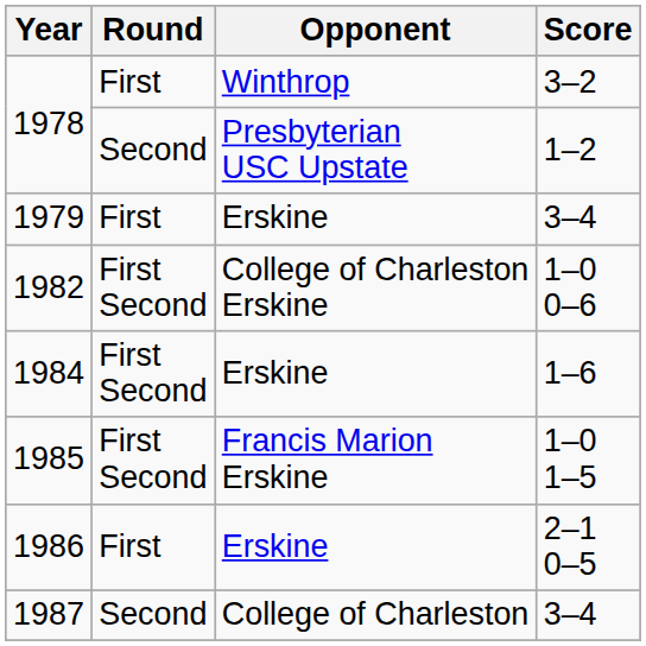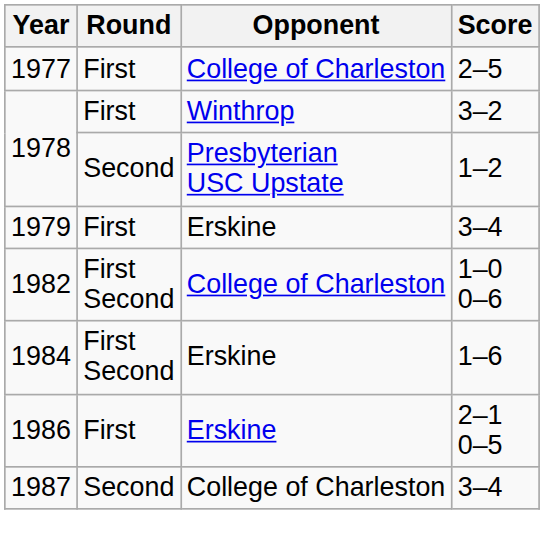+ row: 1977 | First | College of Charleston | 2–5
1982 | Opponent: College of Charleston Erskine -> College of Charleston
- row: 1985 | First Second | Francis Marion Erskine | 1–0 1–5
